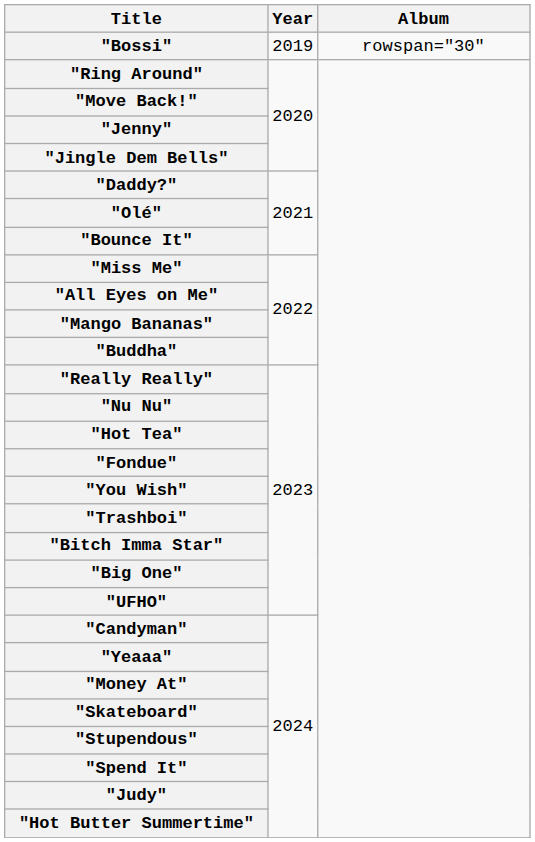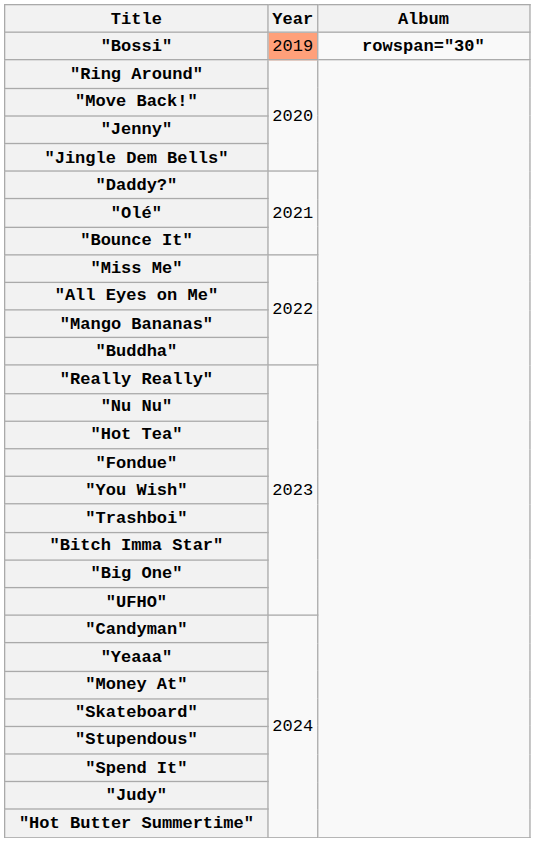"Bossi" | Year: no background -> lightsalmon background
"Bossi" | Album: normal -> bold
